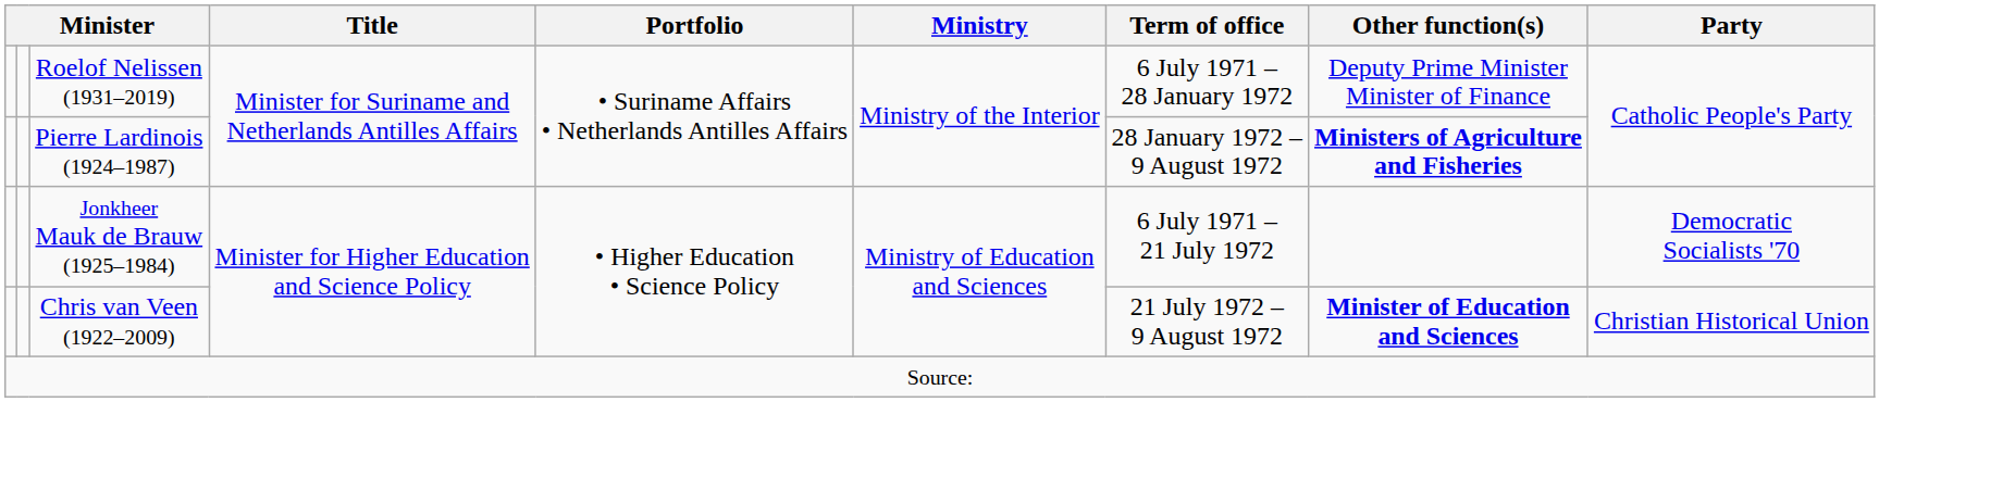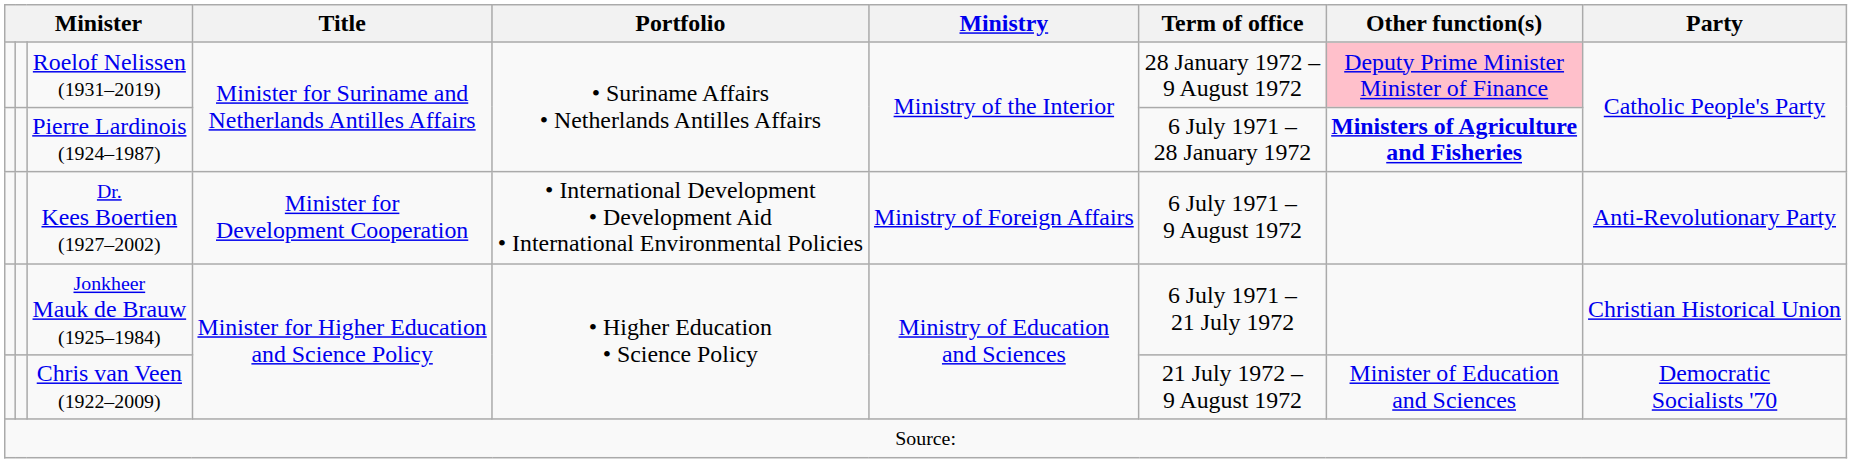Roelof Nelissen (1931–2019) | Term of office: 6 July 1971 – 28 January 1972 -> 28 January 1972 – 9 August 1972
Roelof Nelissen (1931–2019) | Other function(s): no background -> pink background
Pierre Lardinois (1924–1987) | Term of office: 28 January 1972 – 9 August 1972 -> 6 July 1971 – 28 January 1972
+ row: Dr. Kees Boertien (1927–2002) | Minister for Development Cooperation | • International Development • Development Aid • International Environmental Policies | Ministry of Foreign Affairs | 6 July 1971 – 9 August 1972 | Anti-Revolutionary Party
Jonkheer Mauk de Brauw (1925–1984) | Party: Democratic Socialists '70 -> Christian Historical Union
Chris van Veen (1922–2009) | Other function(s): bold -> normal
Chris van Veen (1922–2009) | Party: Christian Historical Union -> Democratic Socialists '70
